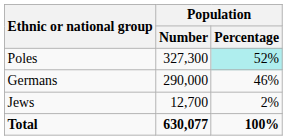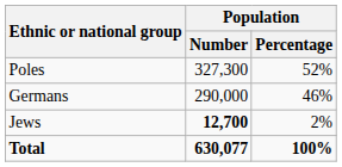Poles | Population / Percentage: paleturquoise background -> no background
Jews | Population / Number: normal -> bold
